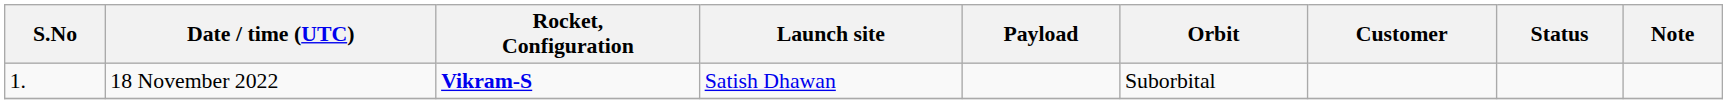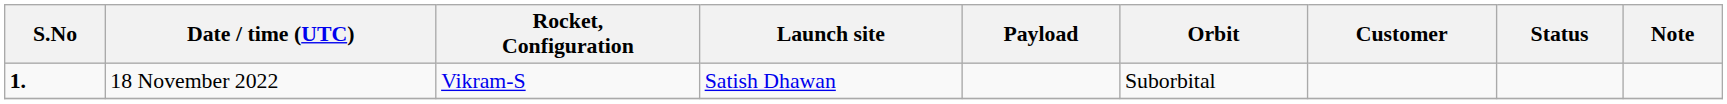18 November 2022 | S.No: normal -> bold
18 November 2022 | Rocket, Configuration: bold -> normal
